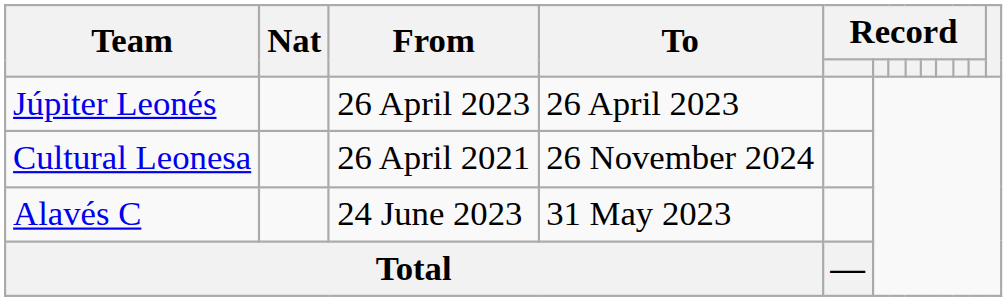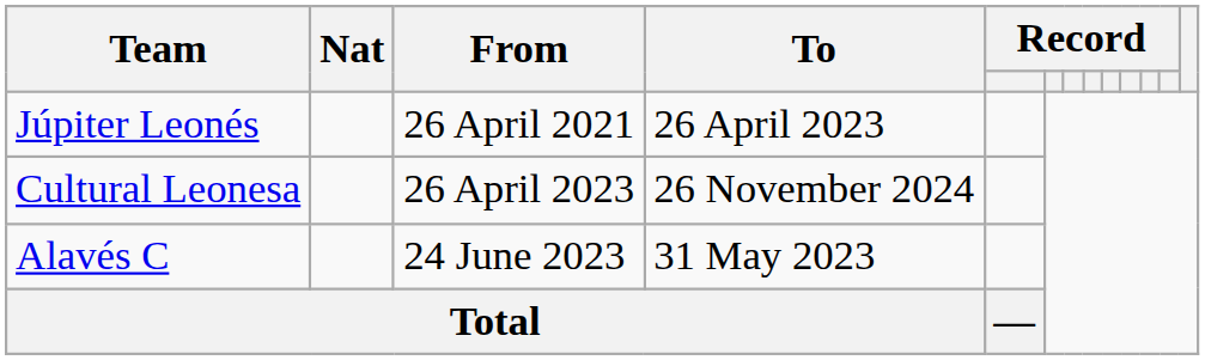Júpiter Leonés | From: 26 April 2023 -> 26 April 2021
Cultural Leonesa | From: 26 April 2021 -> 26 April 2023
